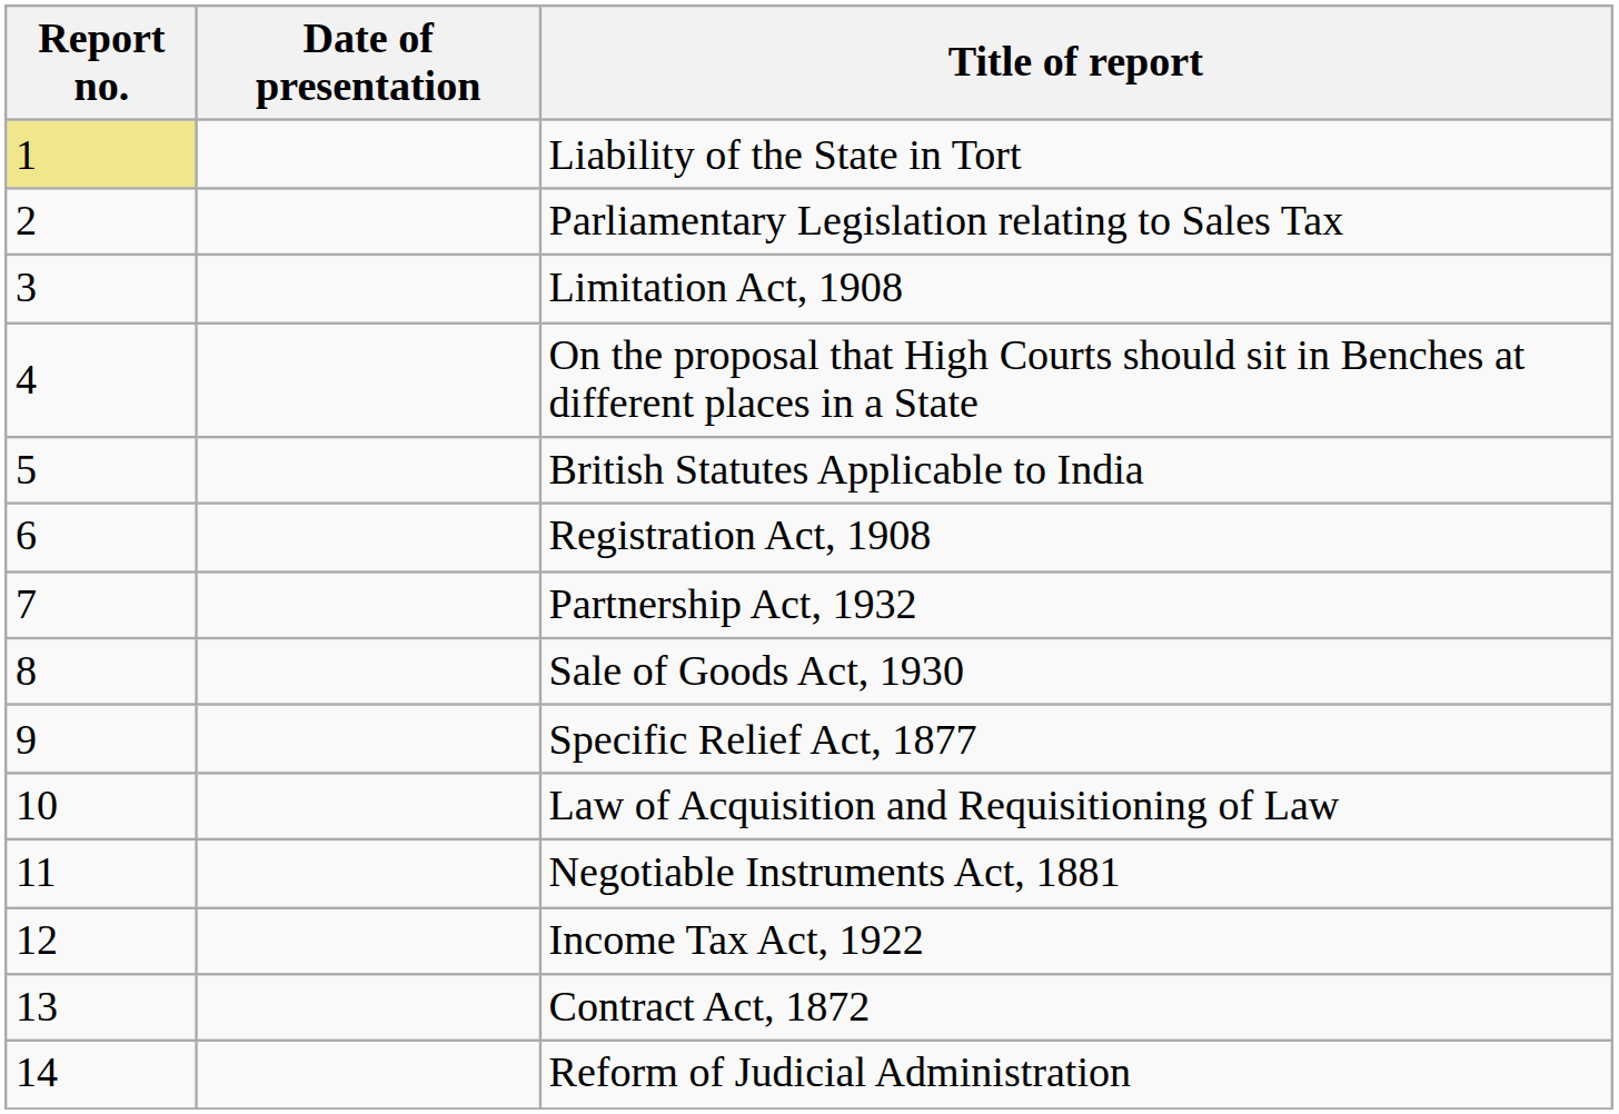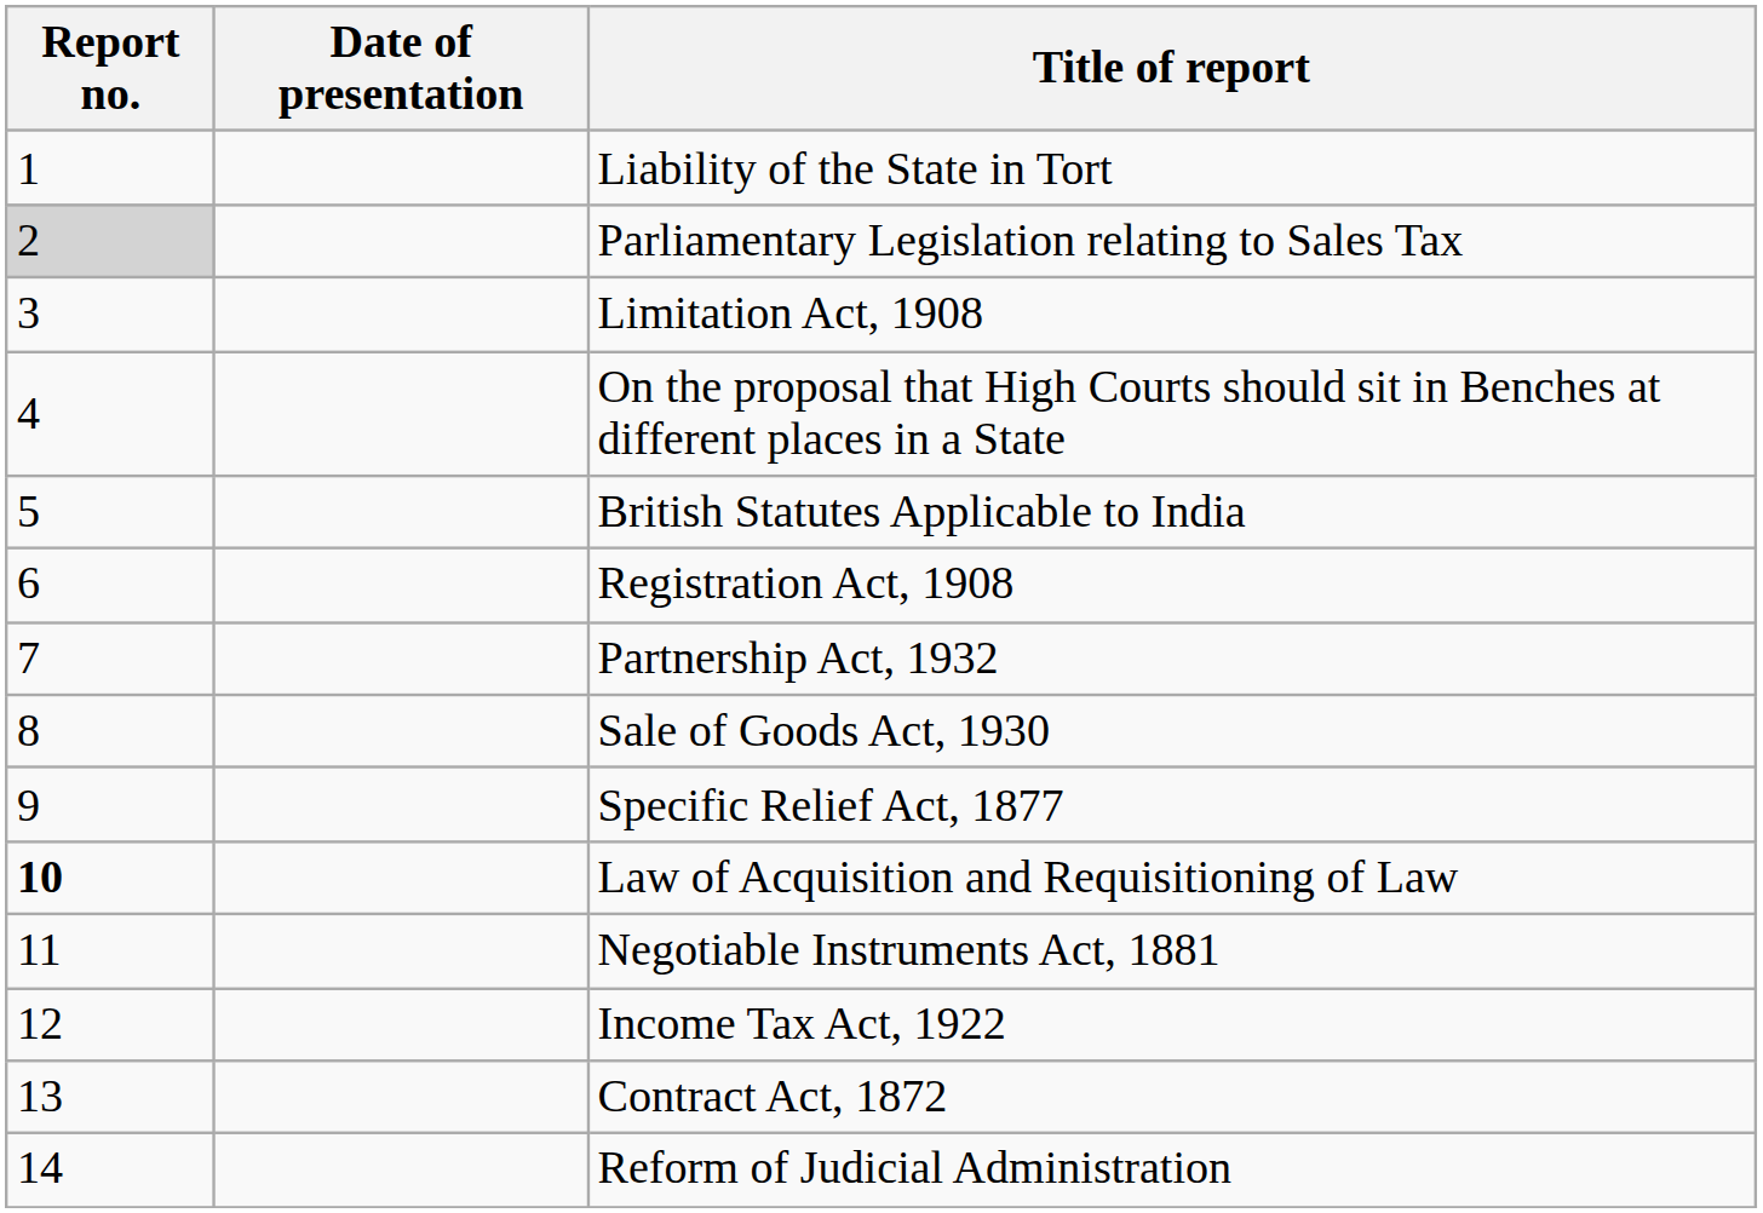Liability of the State in Tort | Report no.: khaki background -> no background
Parliamentary Legislation relating to Sales Tax | Report no.: no background -> lightgrey background
Law of Acquisition and Requisitioning of Law | Report no.: normal -> bold
